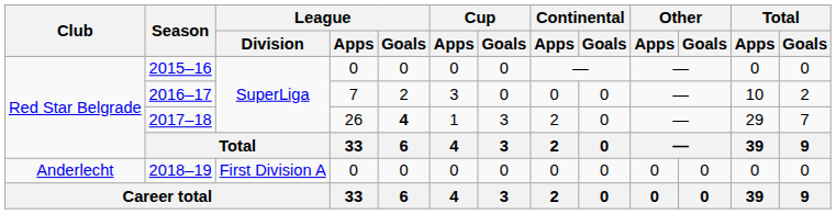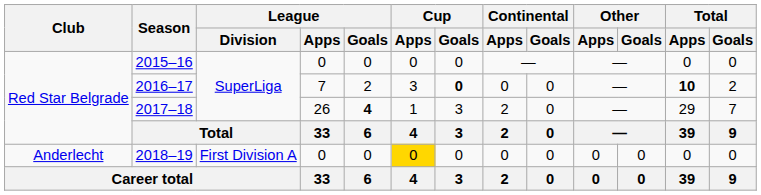2016–17 | Cup / Goals: normal -> bold
2016–17 | Total / Apps: normal -> bold
2018–19 | Cup / Apps: no background -> gold background
